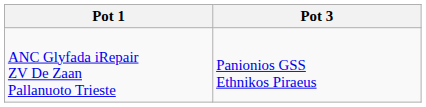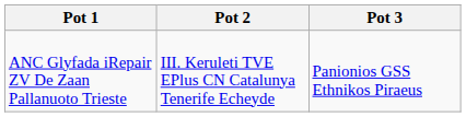+ column: Pot 2 | III. Keruleti TVE EPlus CN Catalunya Tenerife Echeyde
